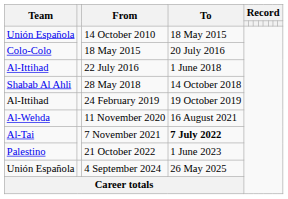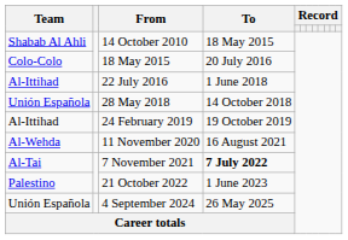14 October 2010 | Team: Unión Española -> Shabab Al Ahli
28 May 2018 | Team: Shabab Al Ahli -> Unión Española
